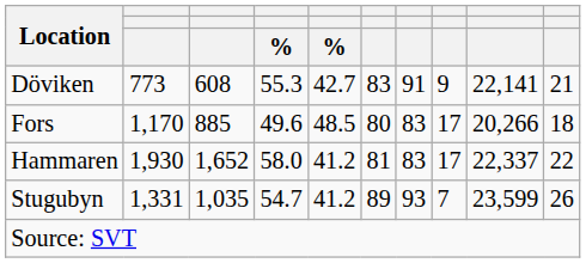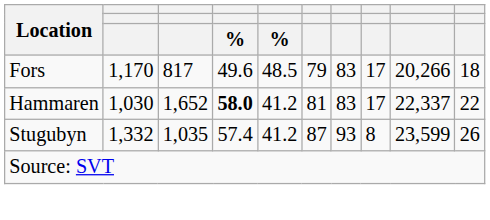- row: Döviken | 773 | 608 | 55.3 | 42.7 | 83 | 91 | 9 | 22,141 | 21
Fors | column 3: 885 -> 817
Fors | column 6: 80 -> 79
Hammaren | column 2: 1,930 -> 1,030
Hammaren | column 4: normal -> bold
Stugubyn | column 2: 1,331 -> 1,332
Stugubyn | column 4: 54.7 -> 57.4
Stugubyn | column 6: 89 -> 87
Stugubyn | column 8: 7 -> 8
